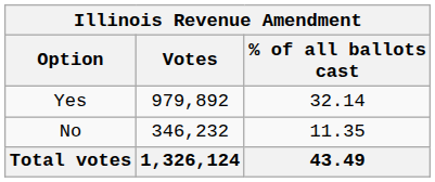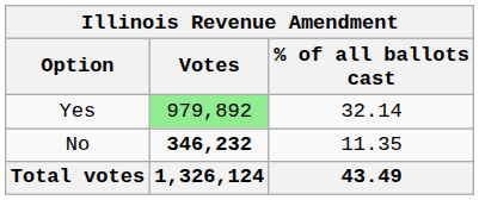Yes | Votes: no background -> lightgreen background
No | Votes: normal -> bold
